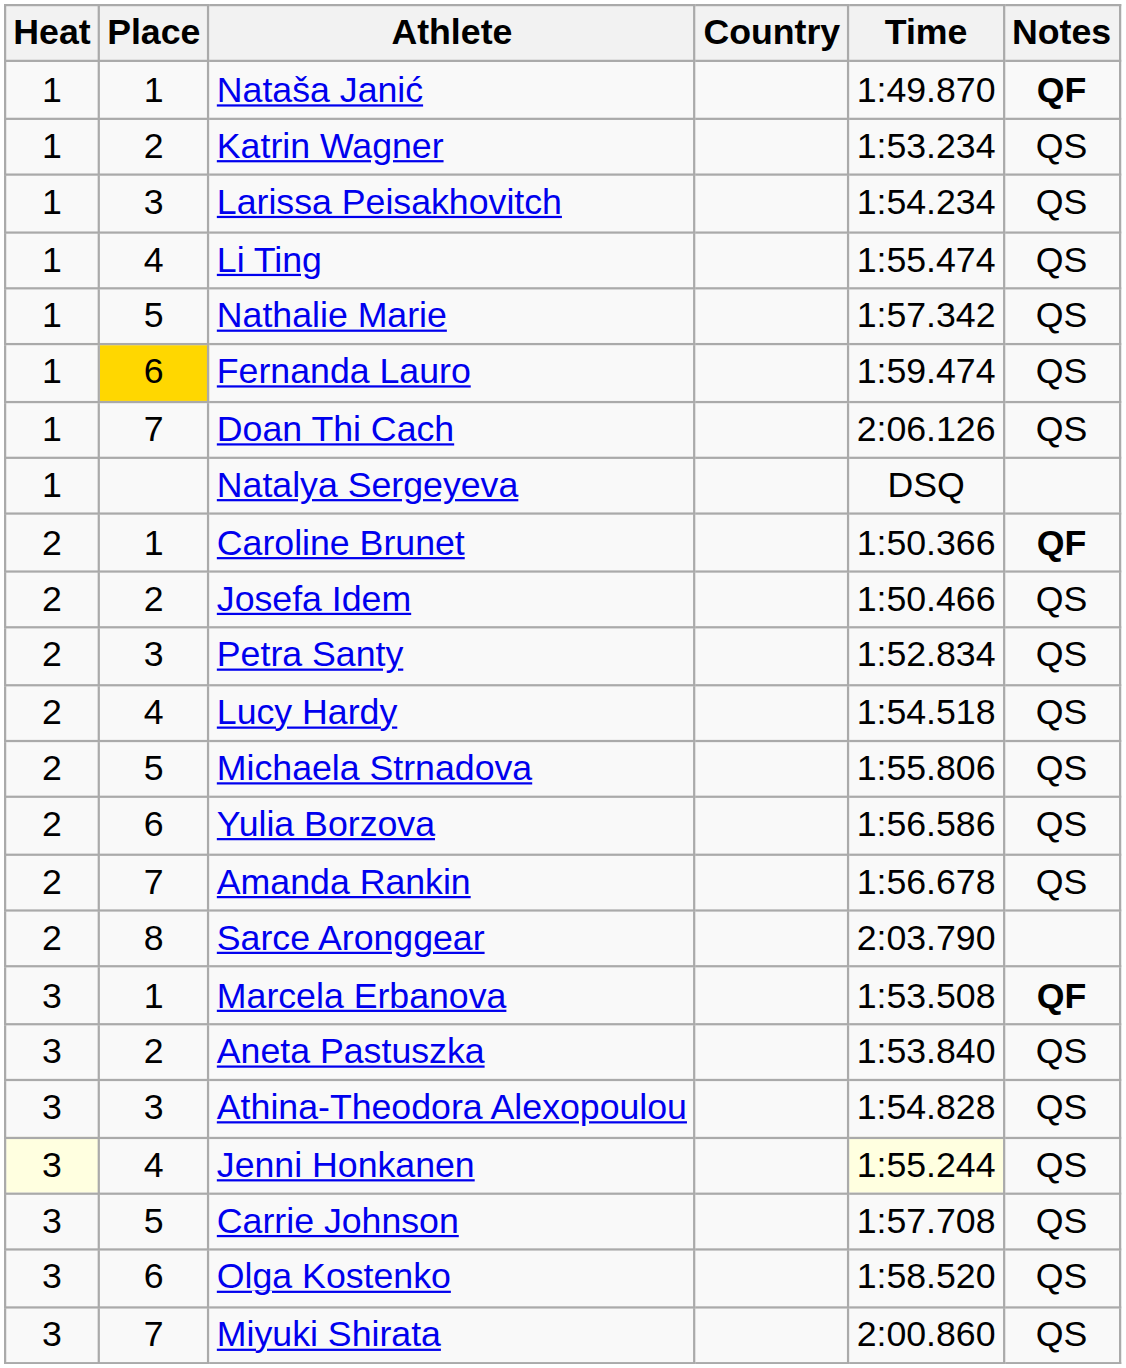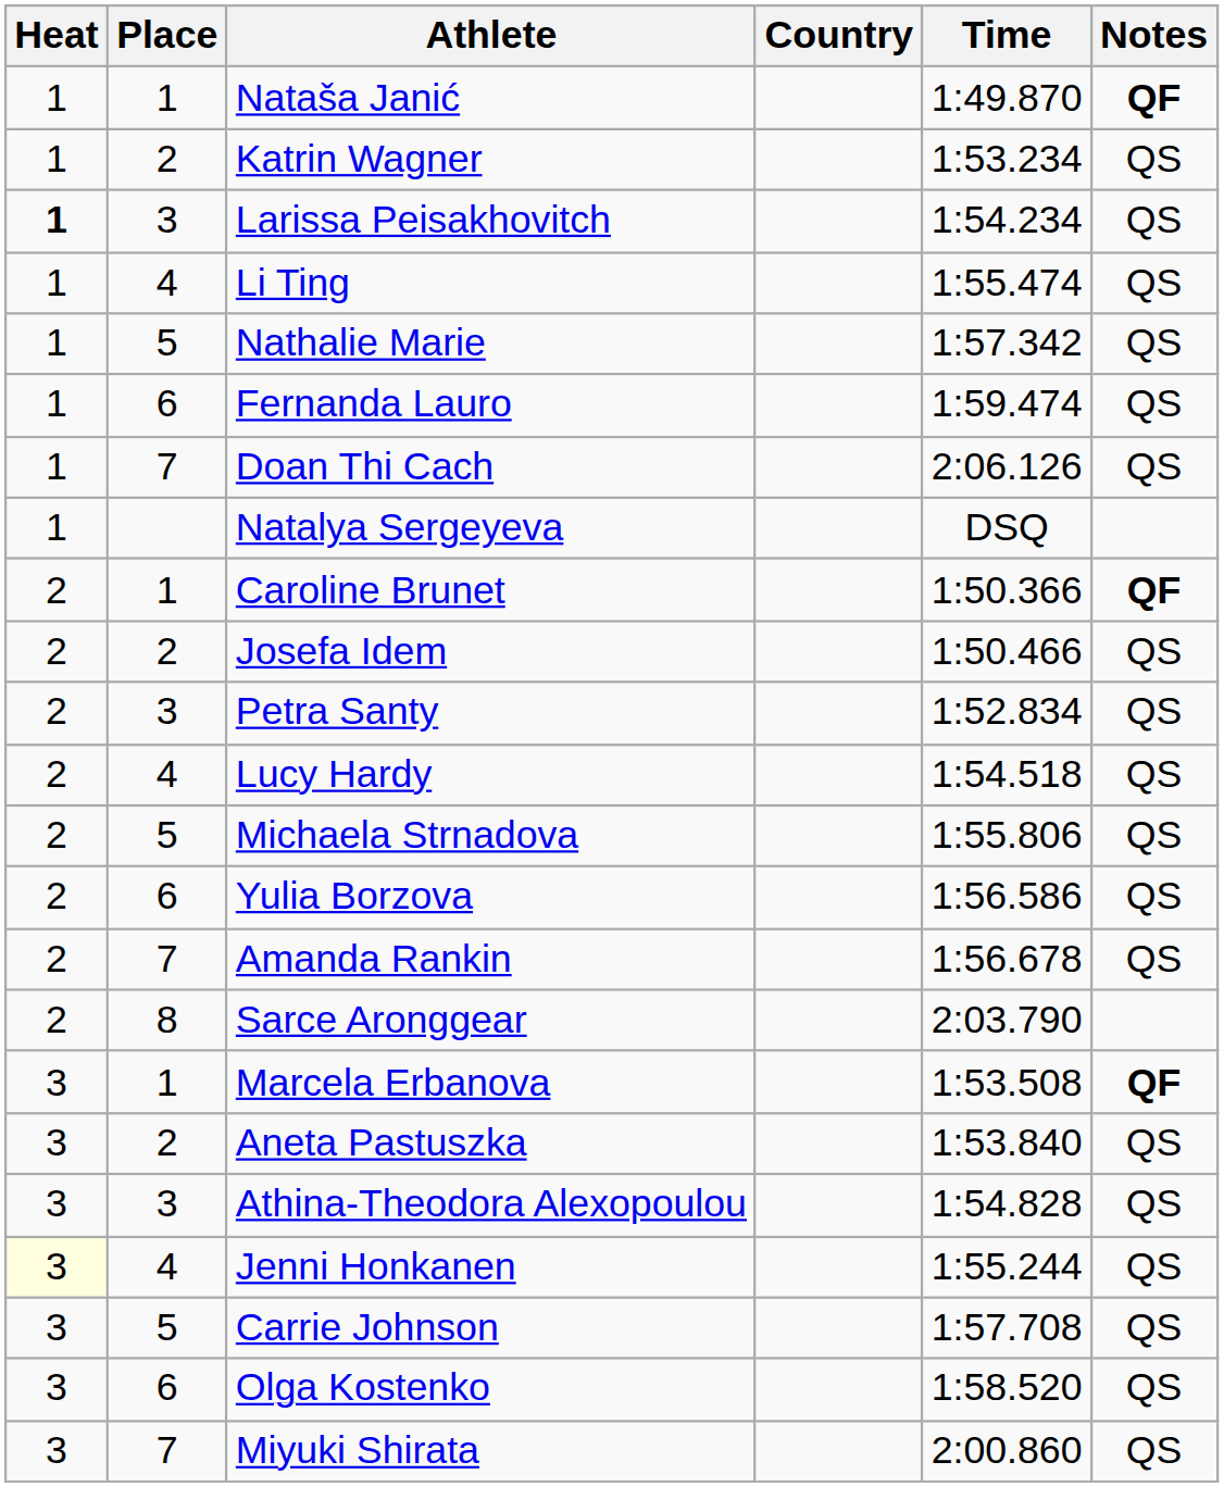Larissa Peisakhovitch | Heat: normal -> bold
Fernanda Lauro | Place: gold background -> no background
Jenni Honkanen | Time: lightyellow background -> no background
